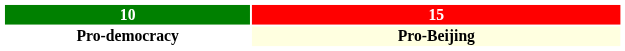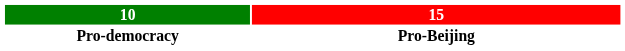Pro-democracy | 15: lightyellow background -> no background
